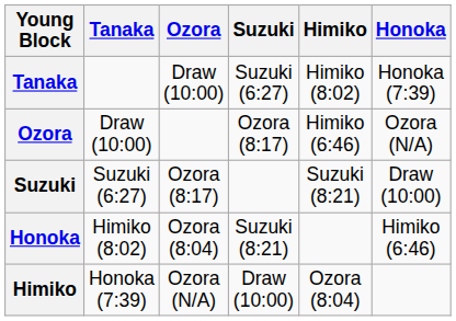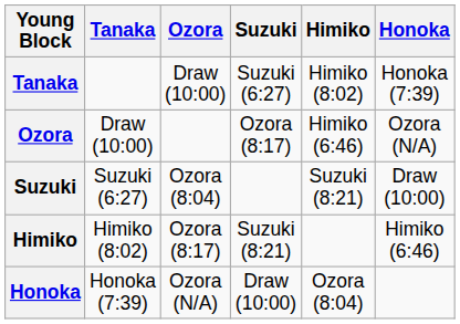row 4 | Ozora: Ozora (8:17) -> Ozora (8:04)
row 5 | Young Block: Honoka -> Himiko
row 5 | Ozora: Ozora (8:04) -> Ozora (8:17)
row 6 | Young Block: Himiko -> Honoka
